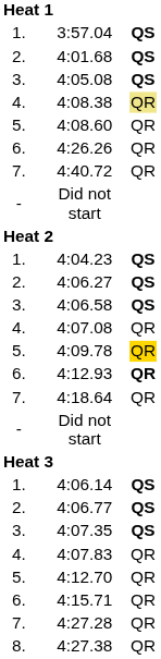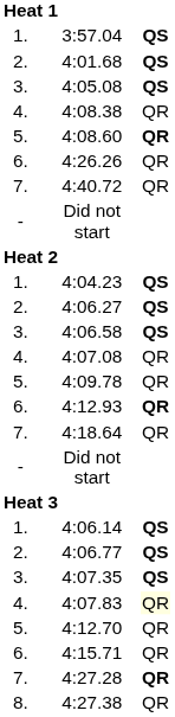4:08.38 | column 3: khaki background -> no background
4:08.60 | column 3: normal -> bold
4:09.78 | column 3: gold background -> no background
4:07.83 | column 3: no background -> lightyellow background
4:27.28 | column 3: normal -> bold
